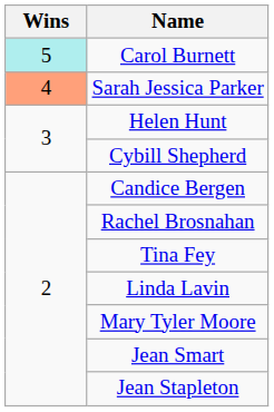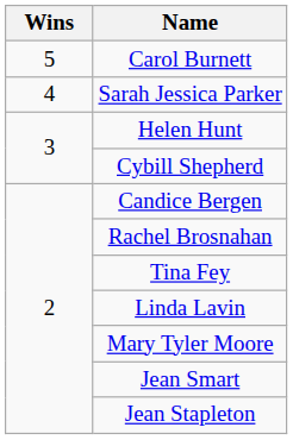Carol Burnett | Wins: paleturquoise background -> no background
Sarah Jessica Parker | Wins: lightsalmon background -> no background
